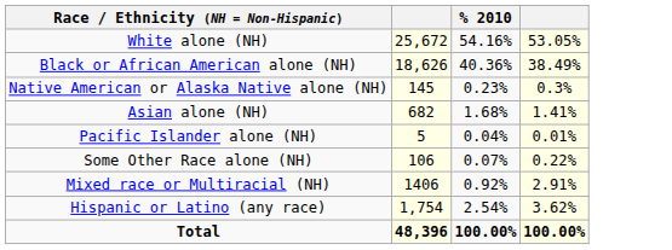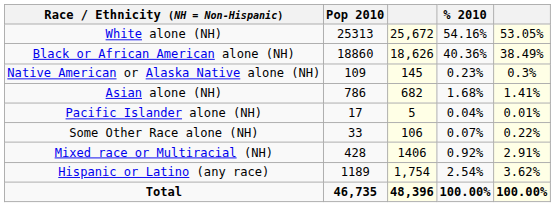+ column: Pop 2010 | 25313 | 18860 | 109 | 786 | 17 | 33 | 428 | 1189 | 46,735
